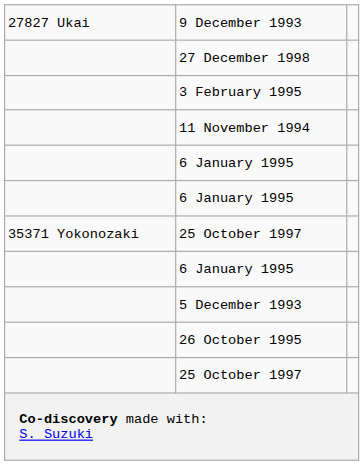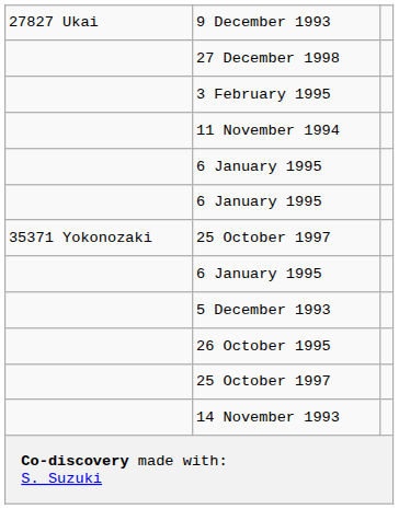+ row: 14 November 1993
